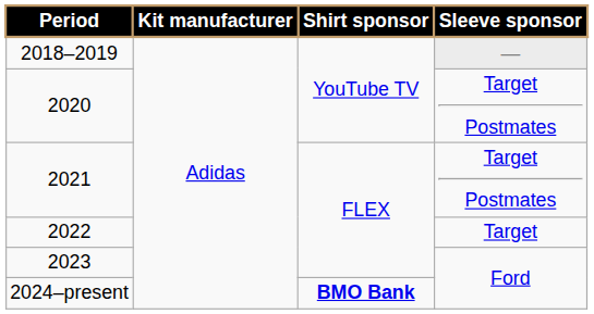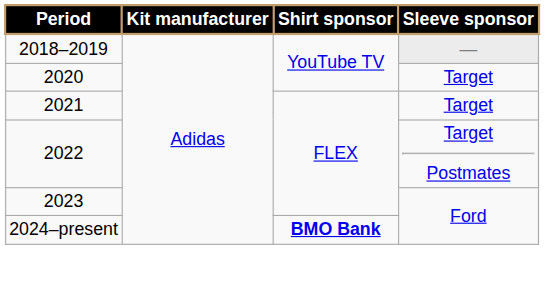2020 | Sleeve sponsor: Target Postmates -> Target
2021 | Sleeve sponsor: Target Postmates -> Target
2022 | Sleeve sponsor: Target -> Target Postmates
